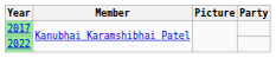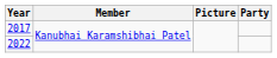2017 | Year: lightgreen background -> no background
2022 | Year: lightgreen background -> no background
